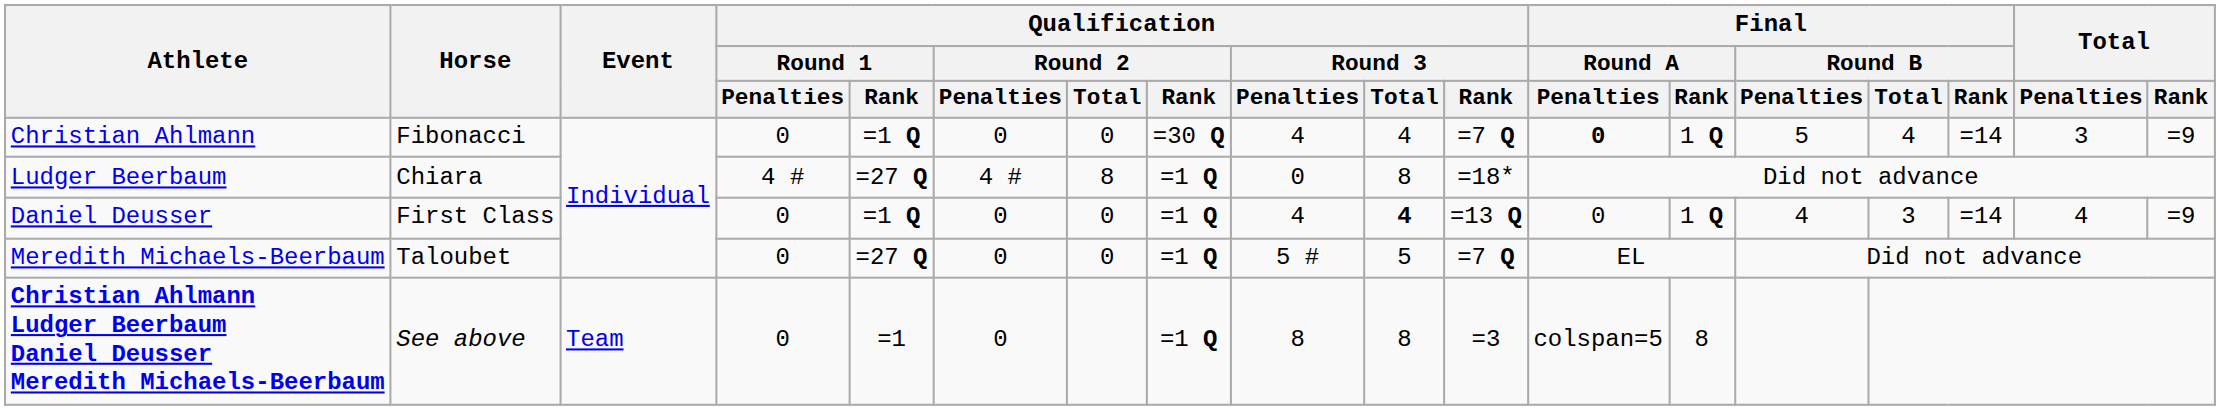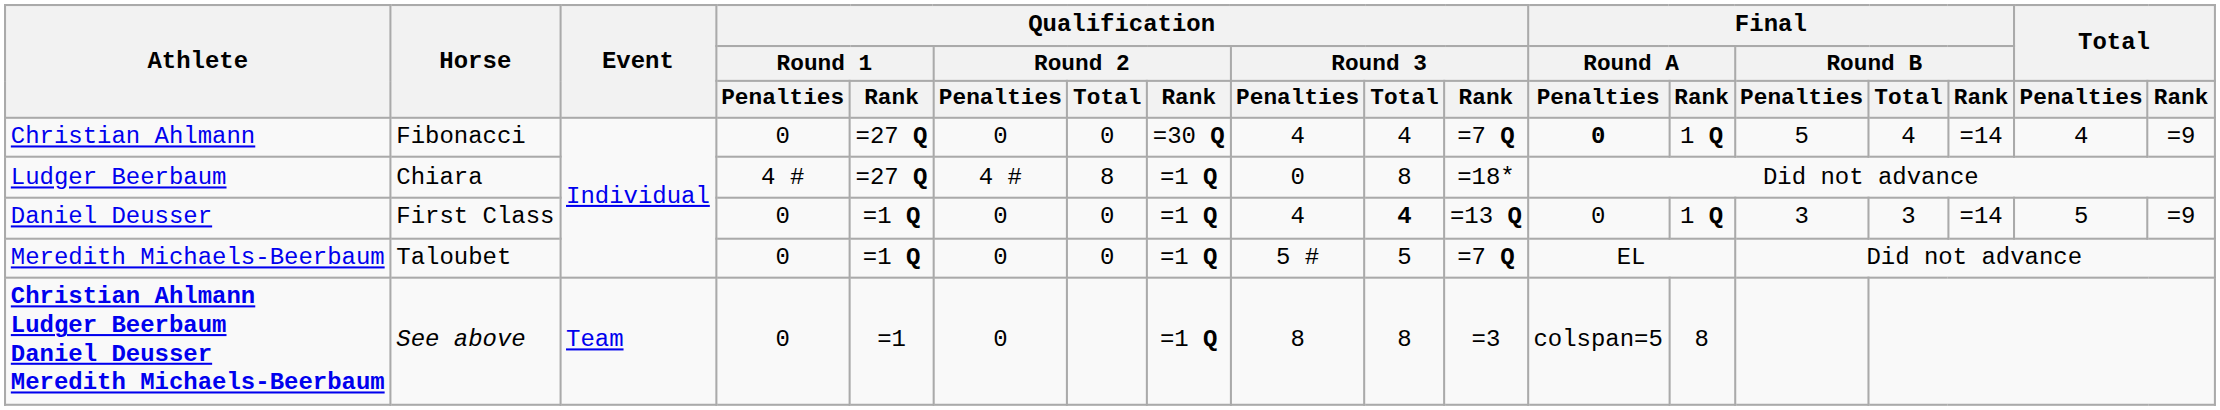Christian Ahlmann | Qualification / Round 1 / Rank: =1 Q -> =27 Q
Christian Ahlmann | Total / Penalties: 3 -> 4
Daniel Deusser | Final / Round B / Penalties: 4 -> 3
Daniel Deusser | Total / Penalties: 4 -> 5
Meredith Michaels-Beerbaum | Qualification / Round 1 / Rank: =27 Q -> =1 Q
